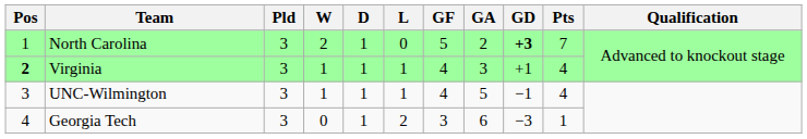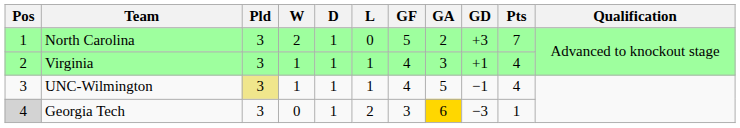North Carolina | GD: bold -> normal
Virginia | Pos: bold -> normal
UNC-Wilmington | Pld: no background -> khaki background
Georgia Tech | Pos: no background -> lightgrey background
Georgia Tech | GA: no background -> gold background
